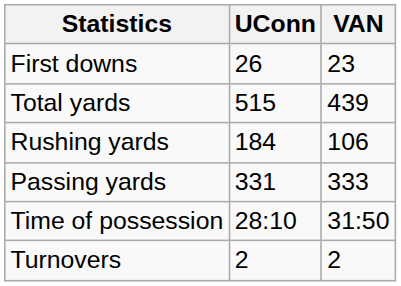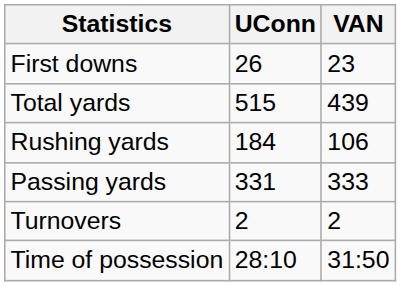rows swapped: Turnovers <-> Time of possession
